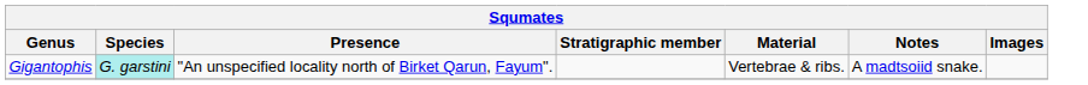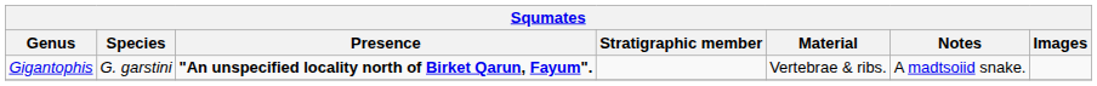Gigantophis | Species: paleturquoise background -> no background
Gigantophis | Presence: normal -> bold
